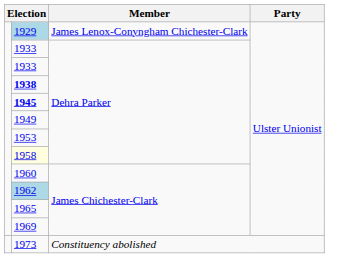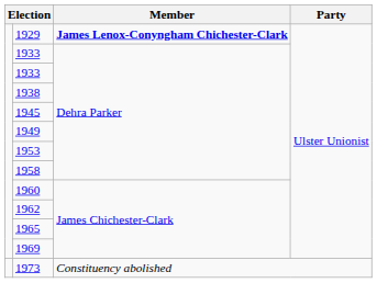1929 | column 2: lightblue background -> no background
1929 | Member: normal -> bold
1938 | column 2: bold -> normal
1945 | column 2: bold -> normal
1958 | column 2: lightyellow background -> no background
1962 | column 2: lightblue background -> no background
